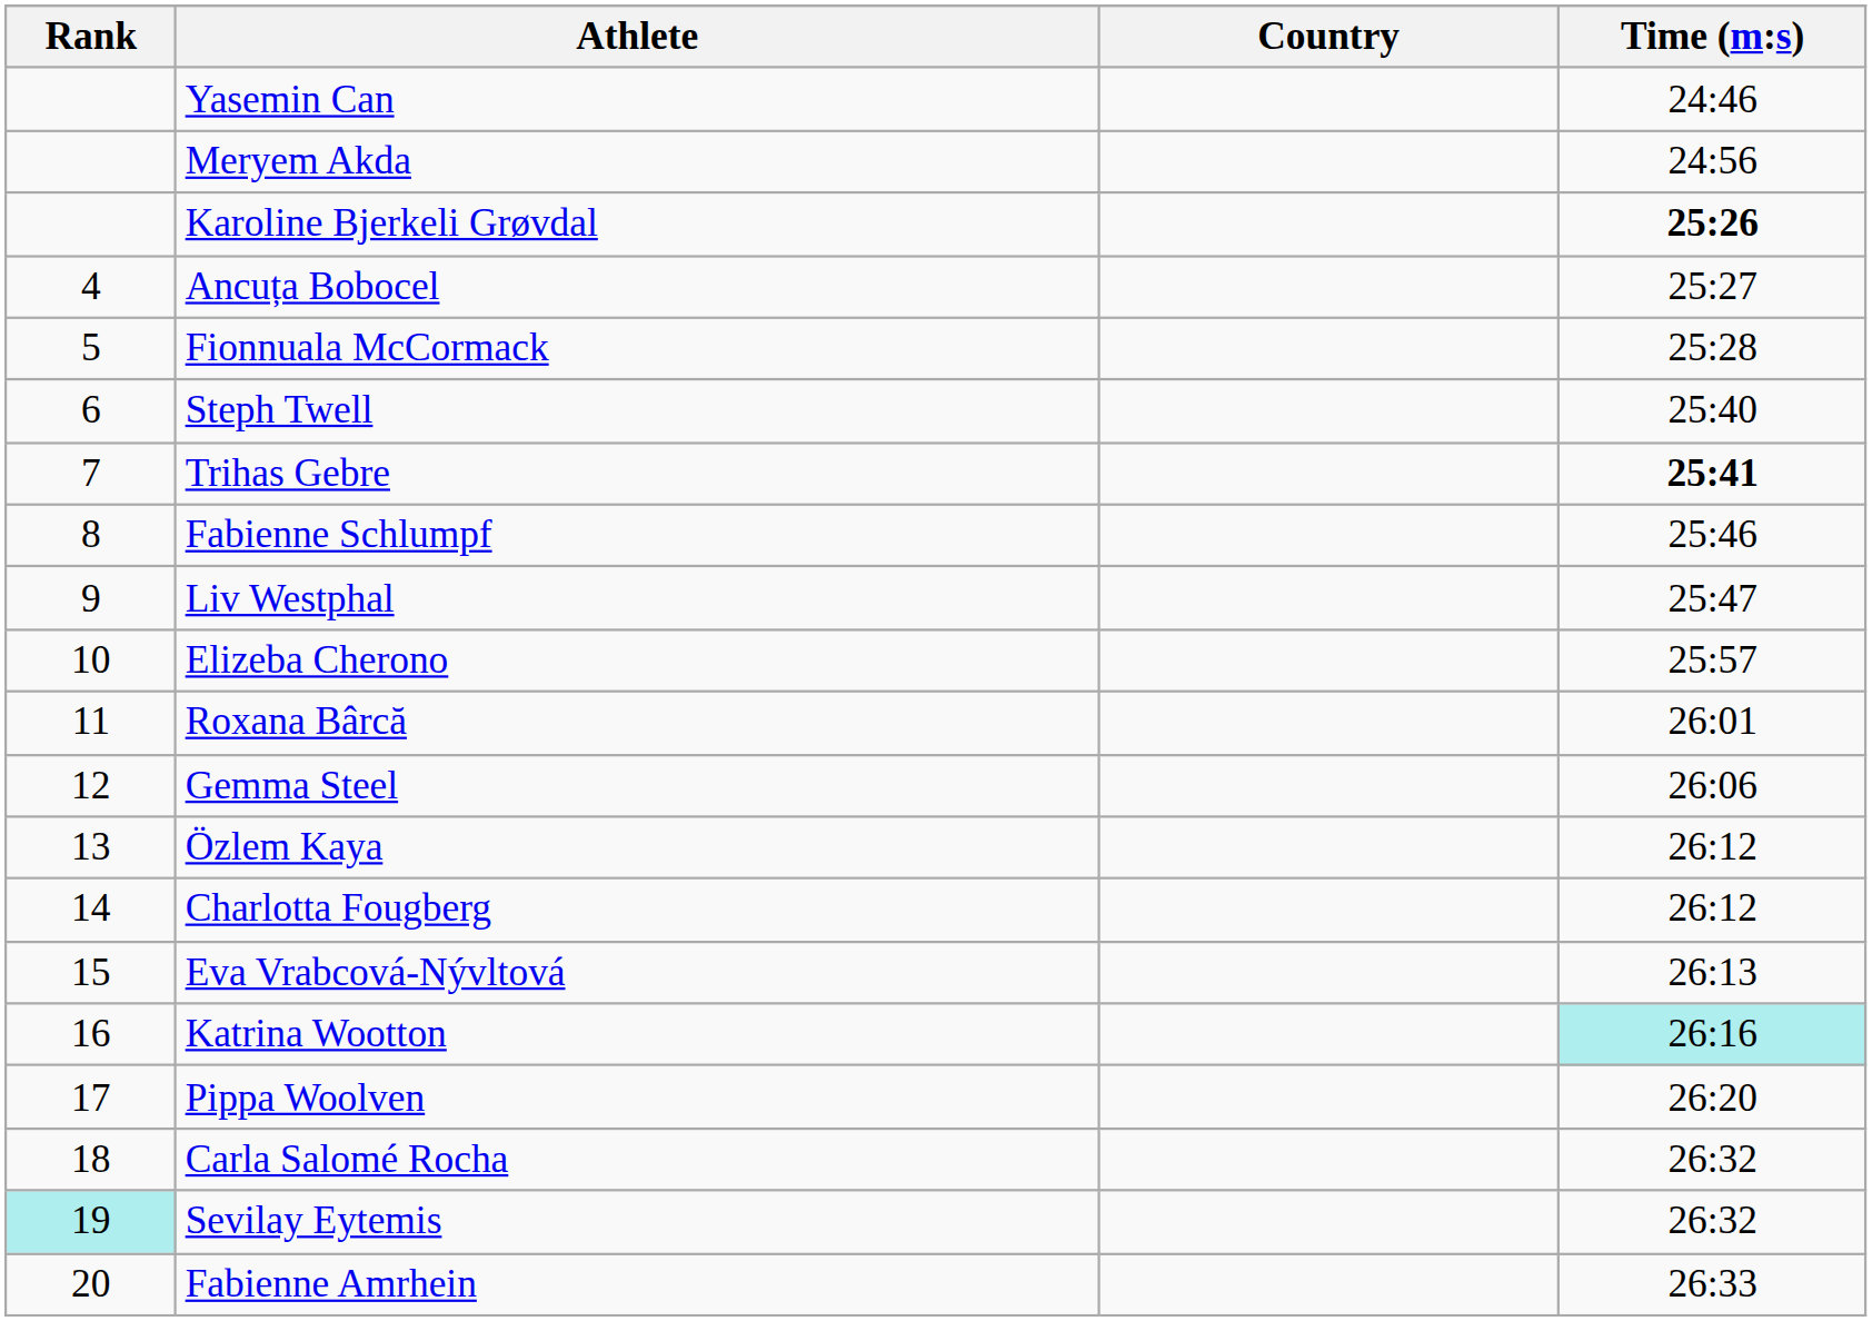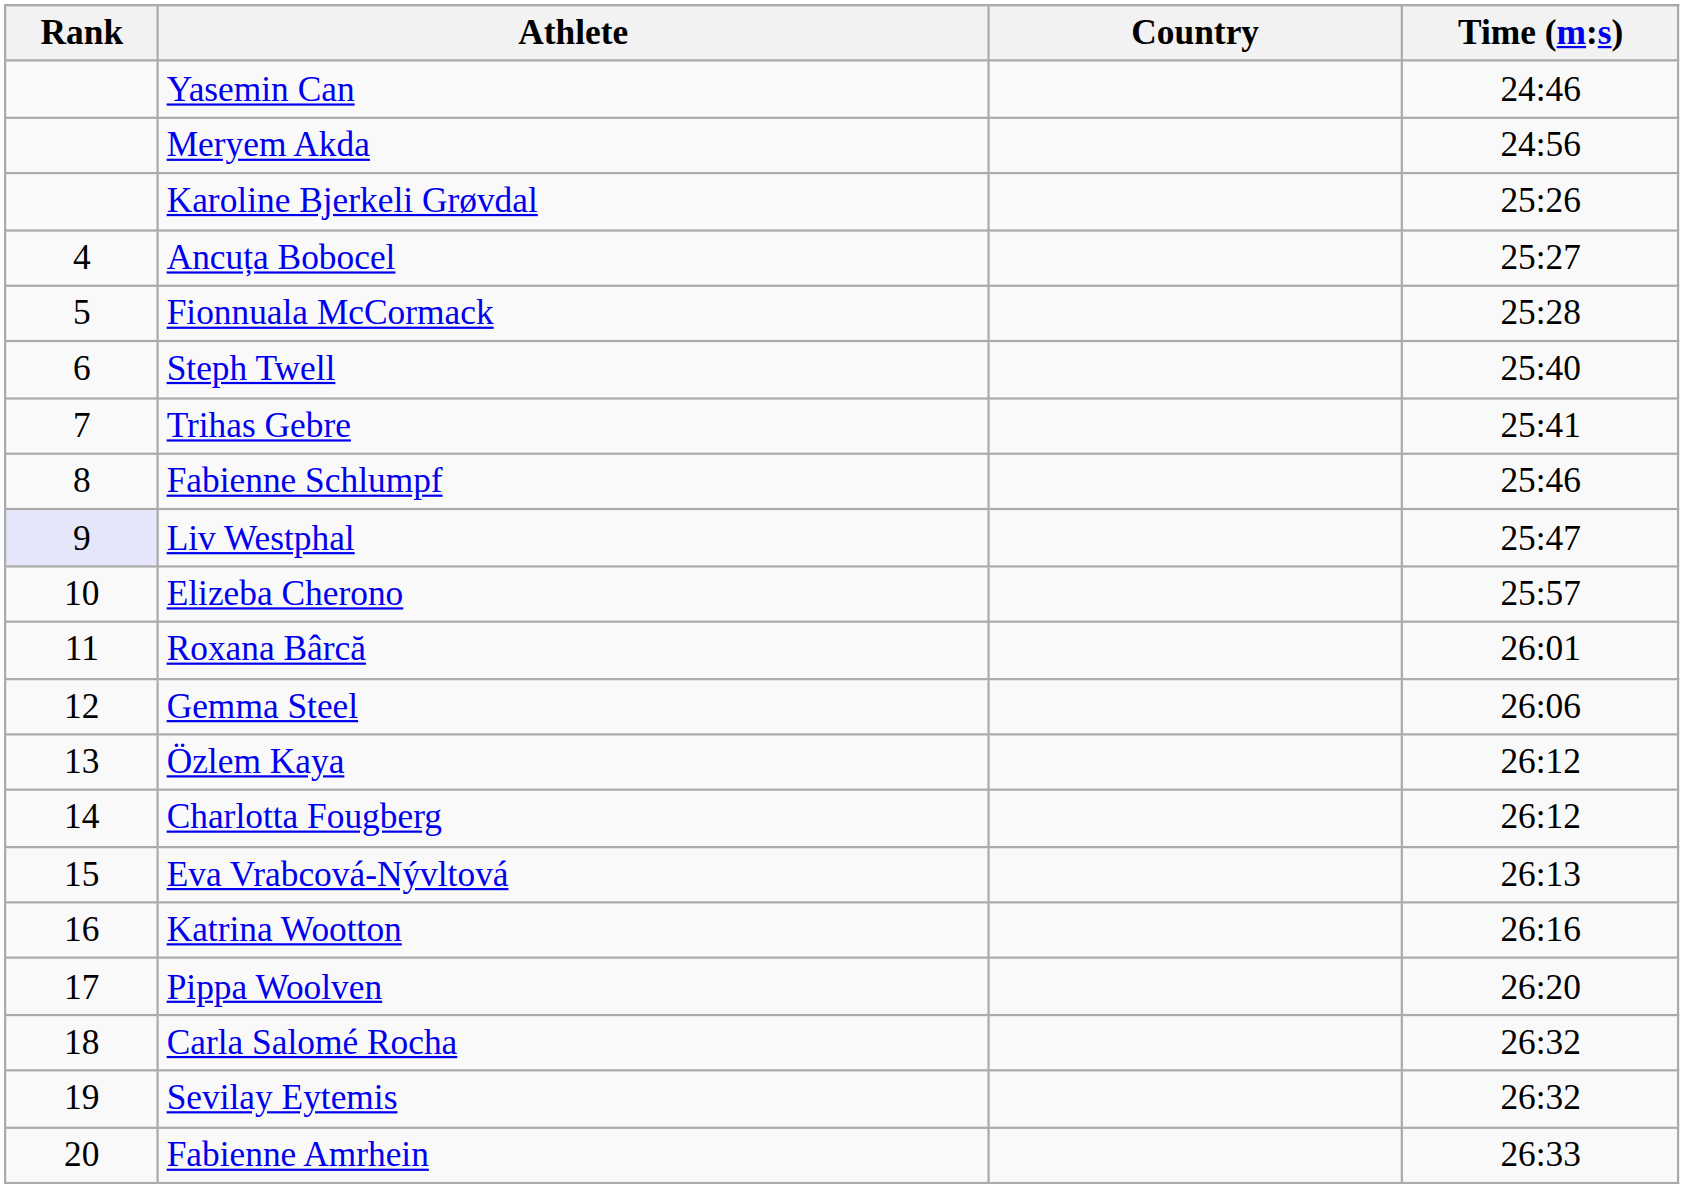Karoline Bjerkeli Grøvdal | Time (m:s): bold -> normal
Trihas Gebre | Time (m:s): bold -> normal
Liv Westphal | Rank: no background -> lavender background
Katrina Wootton | Time (m:s): paleturquoise background -> no background
Sevilay Eytemis | Rank: paleturquoise background -> no background
